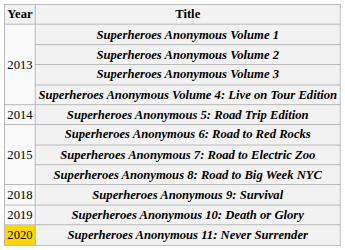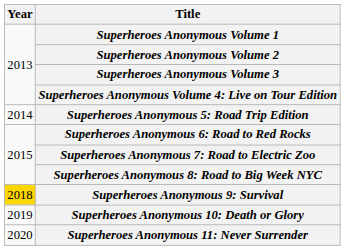Superheroes Anonymous 9: Survival | Year: no background -> gold background
Superheroes Anonymous 11: Never Surrender | Year: gold background -> no background
